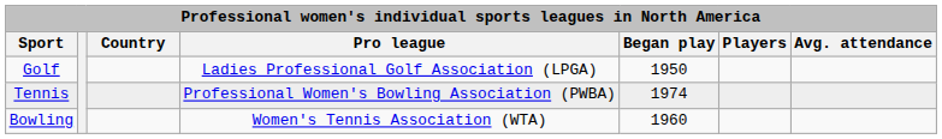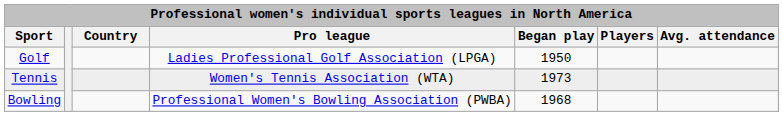Tennis | Pro league: Professional Women's Bowling Association (PWBA) -> Women's Tennis Association (WTA)
Tennis | Began play: 1974 -> 1973
Bowling | Pro league: Women's Tennis Association (WTA) -> Professional Women's Bowling Association (PWBA)
Bowling | Began play: 1960 -> 1968
